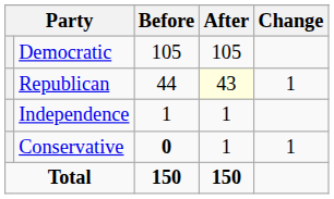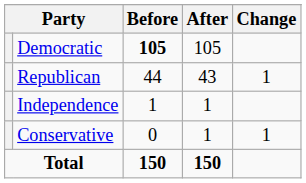Democratic | Before: normal -> bold
Republican | After: lightyellow background -> no background
Conservative | Before: bold -> normal
